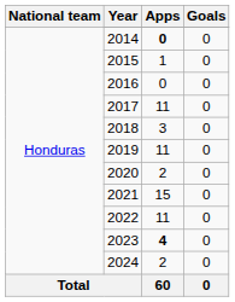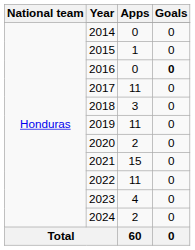2014 | Apps: bold -> normal
2016 | Goals: normal -> bold
2023 | Apps: bold -> normal
